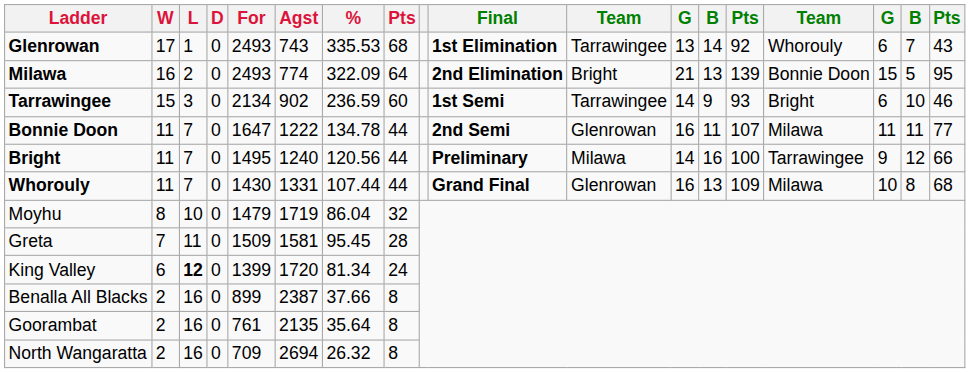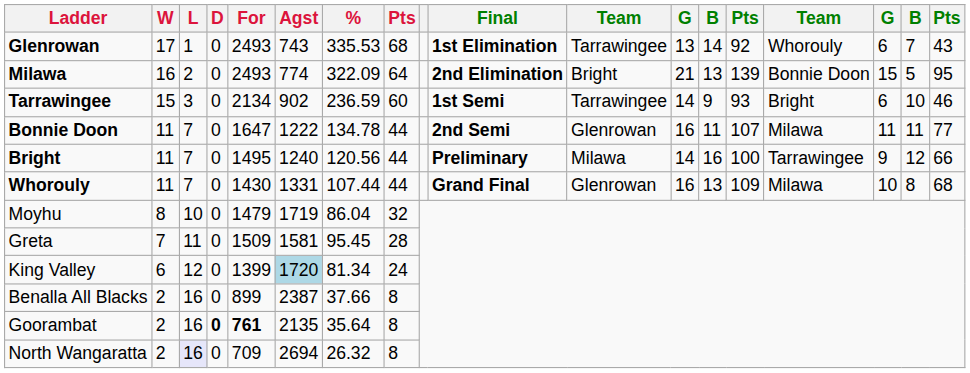King Valley | L: bold -> normal
King Valley | Agst: no background -> lightblue background
Goorambat | D: normal -> bold
Goorambat | For: normal -> bold
North Wangaratta | L: no background -> lavender background
